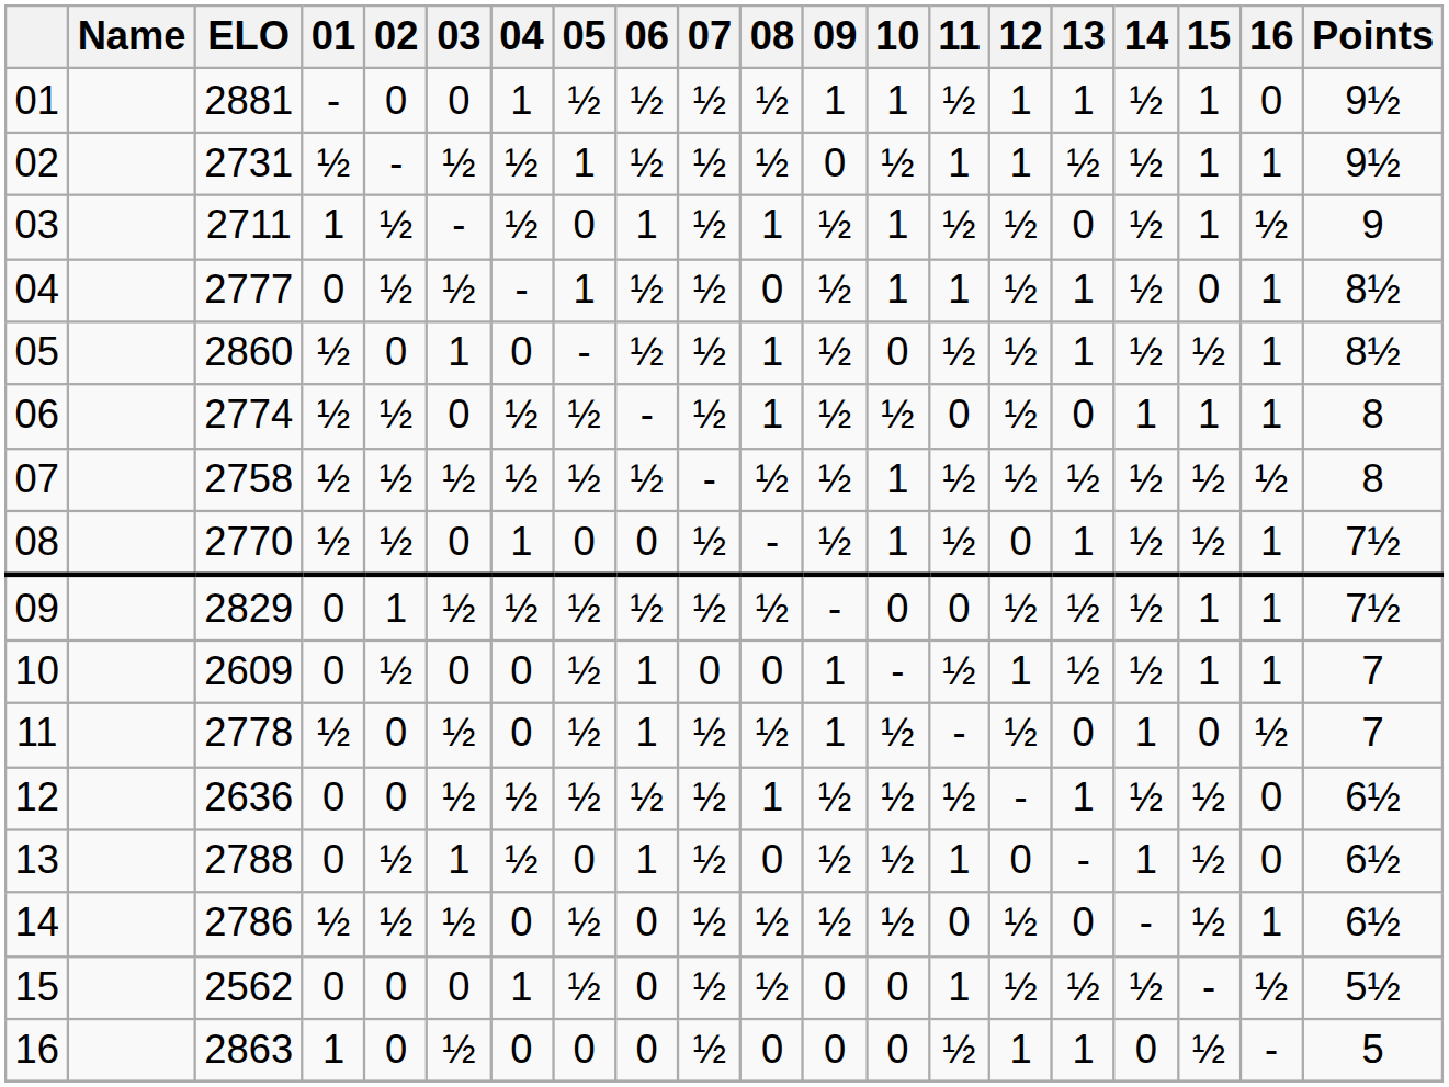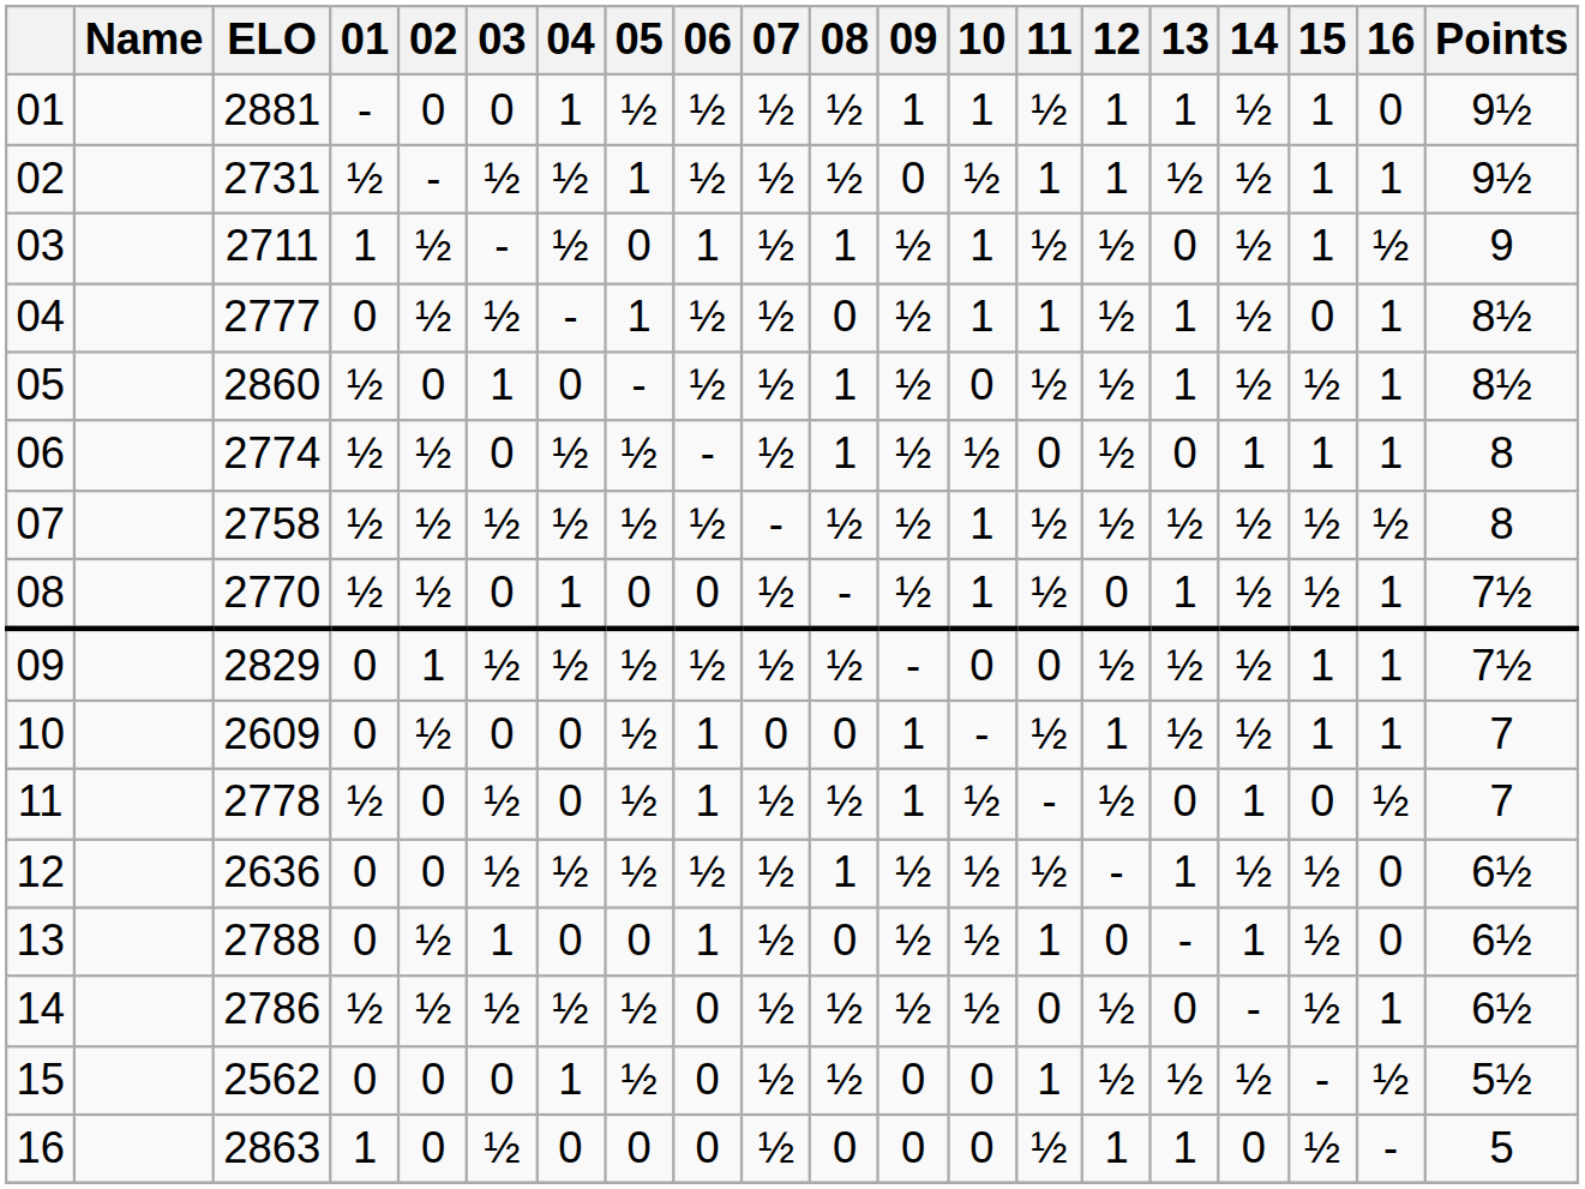row 14 | 04: ½ -> 0
row 15 | 04: 0 -> ½
